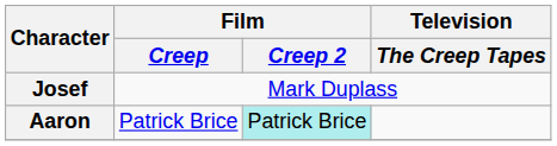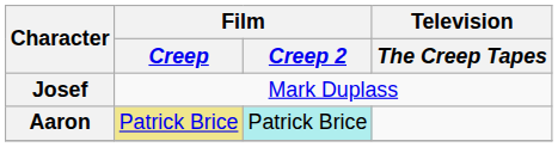Aaron | Film / Creep: no background -> khaki background
